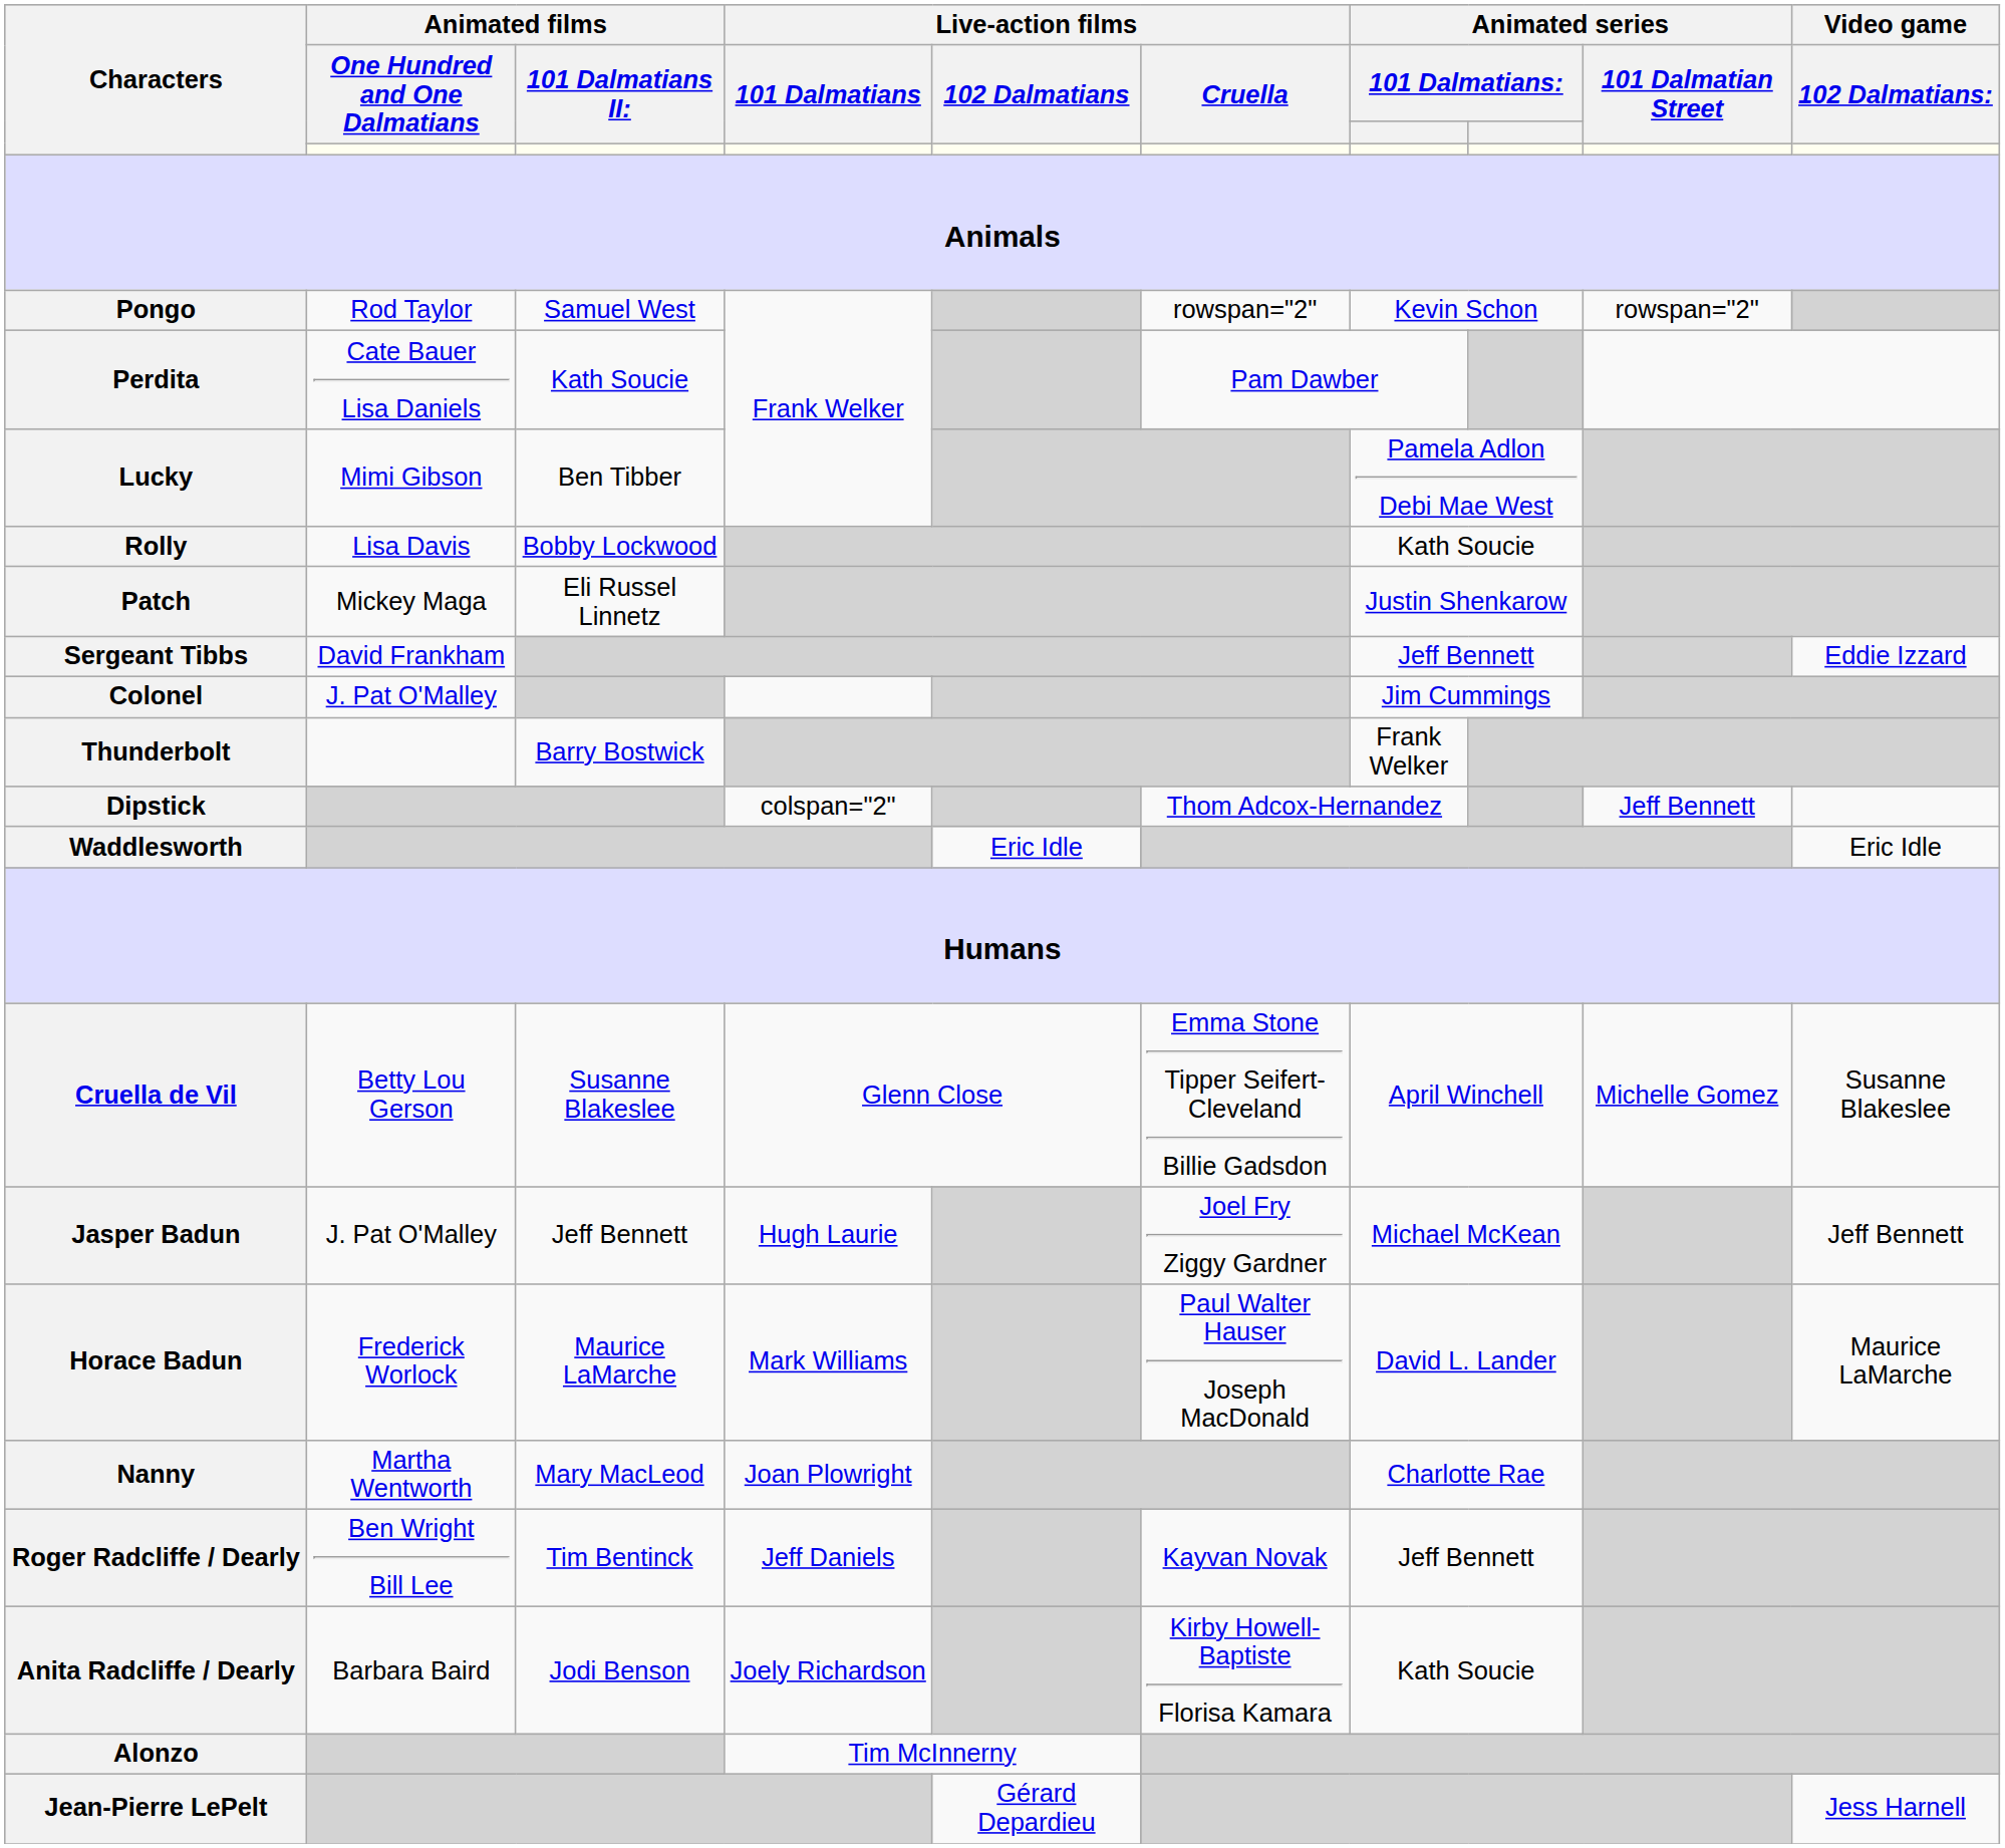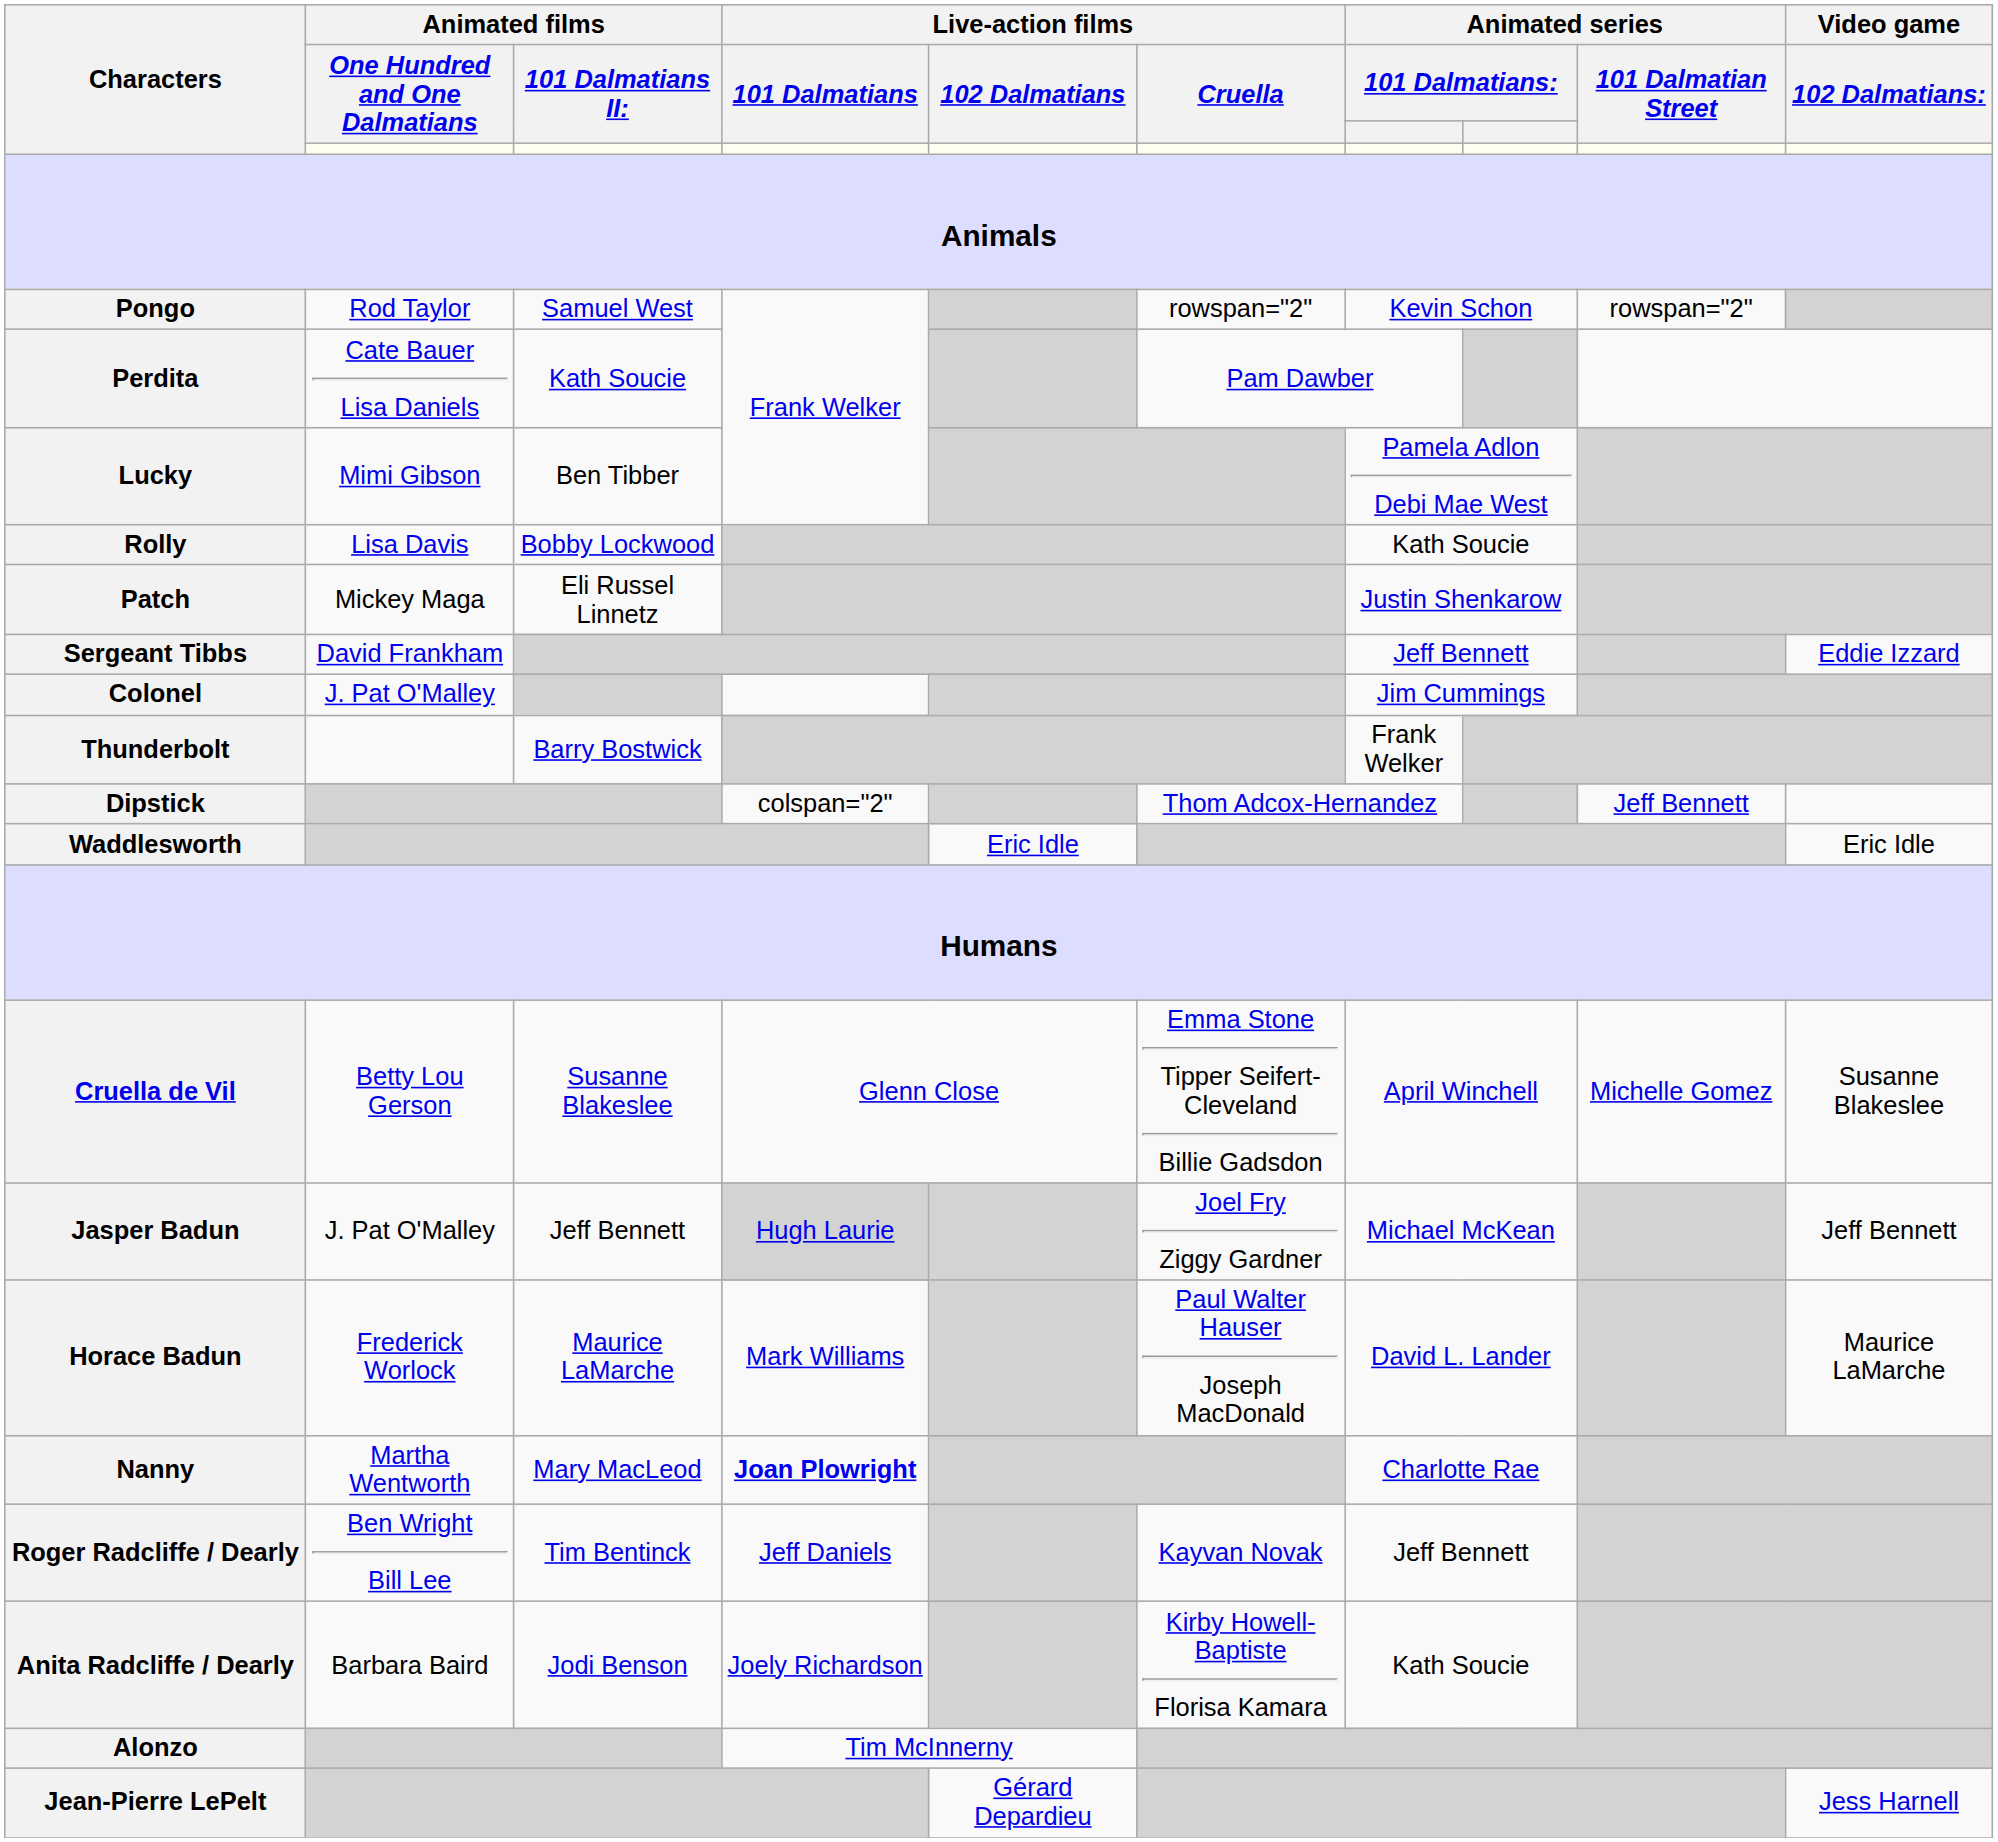Jasper Badun | Live-action films / 101 Dalmatians: no background -> lightgrey background
Nanny | Live-action films / 101 Dalmatians: normal -> bold
